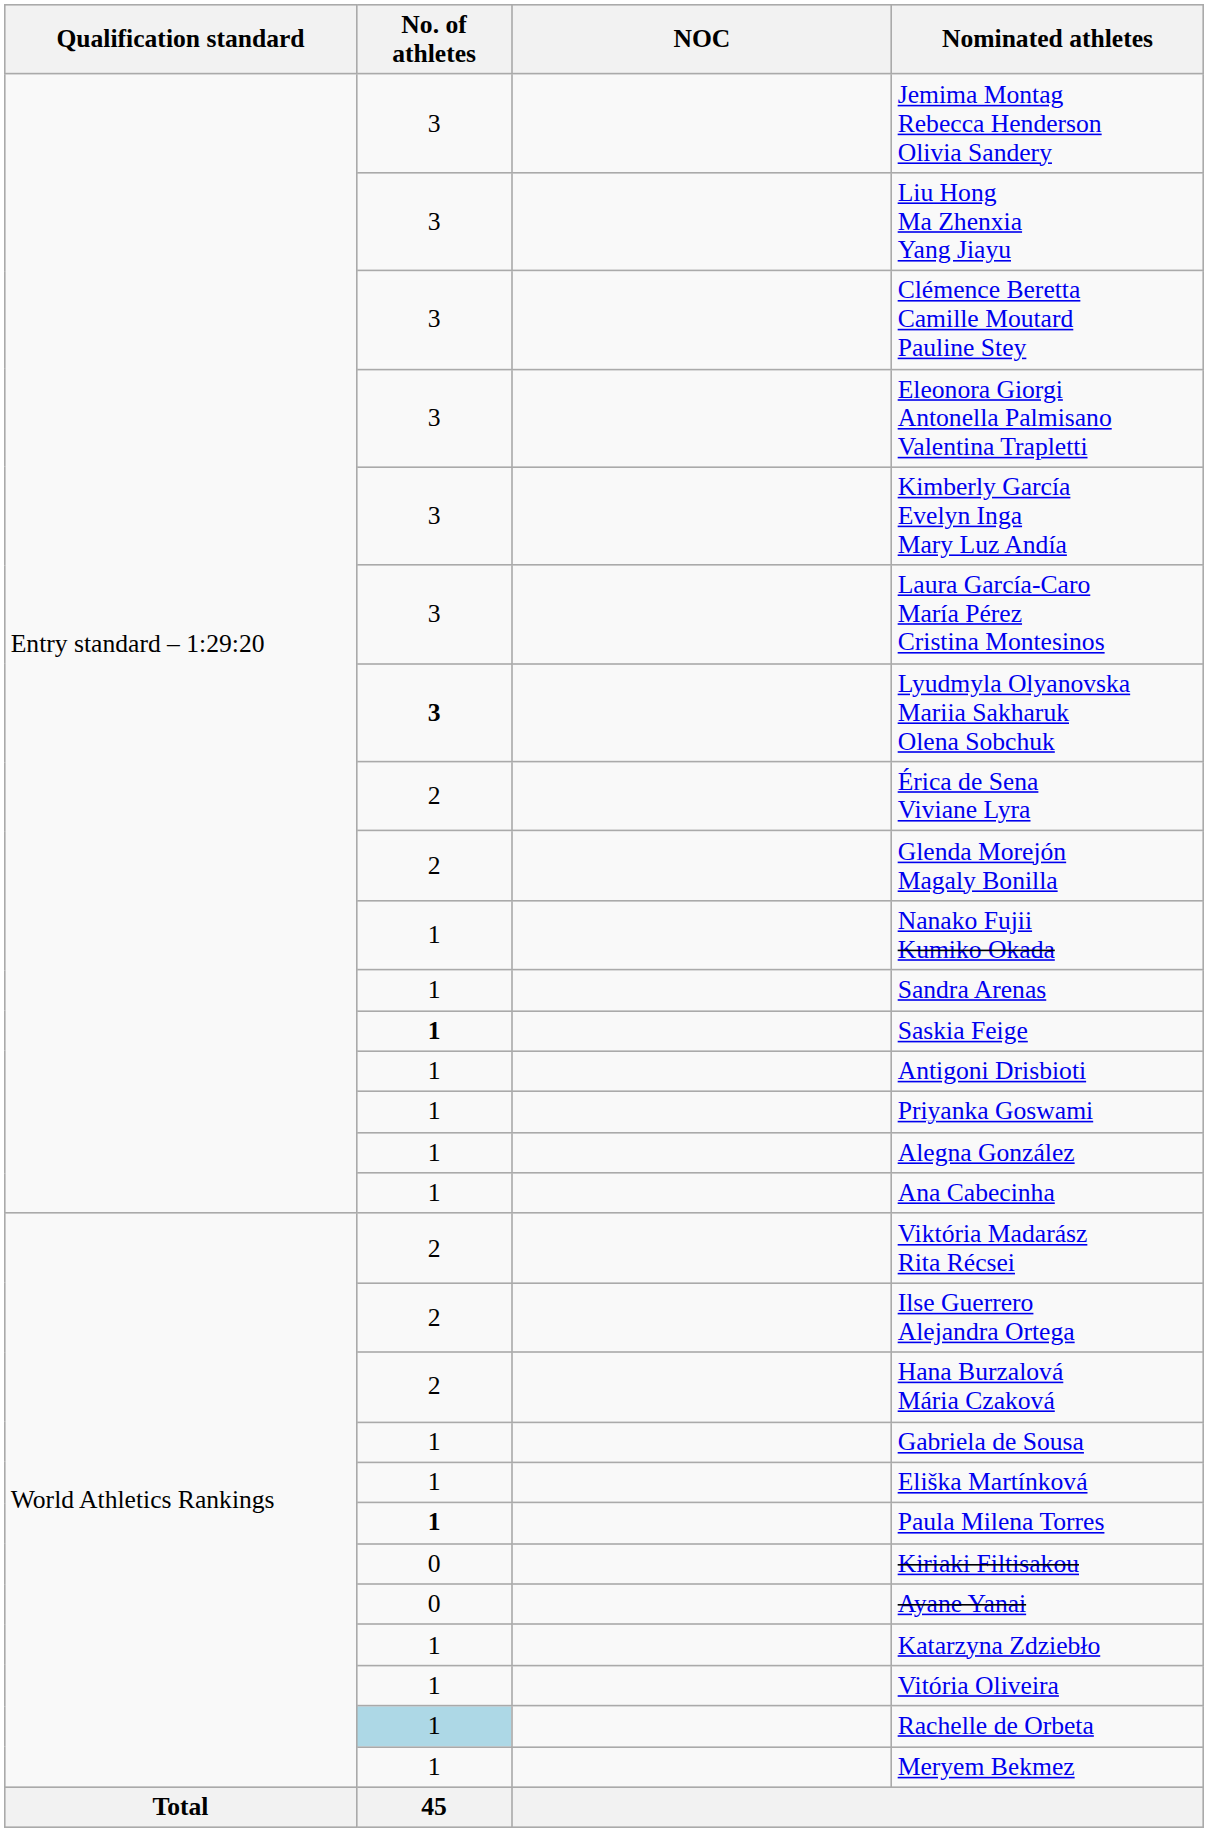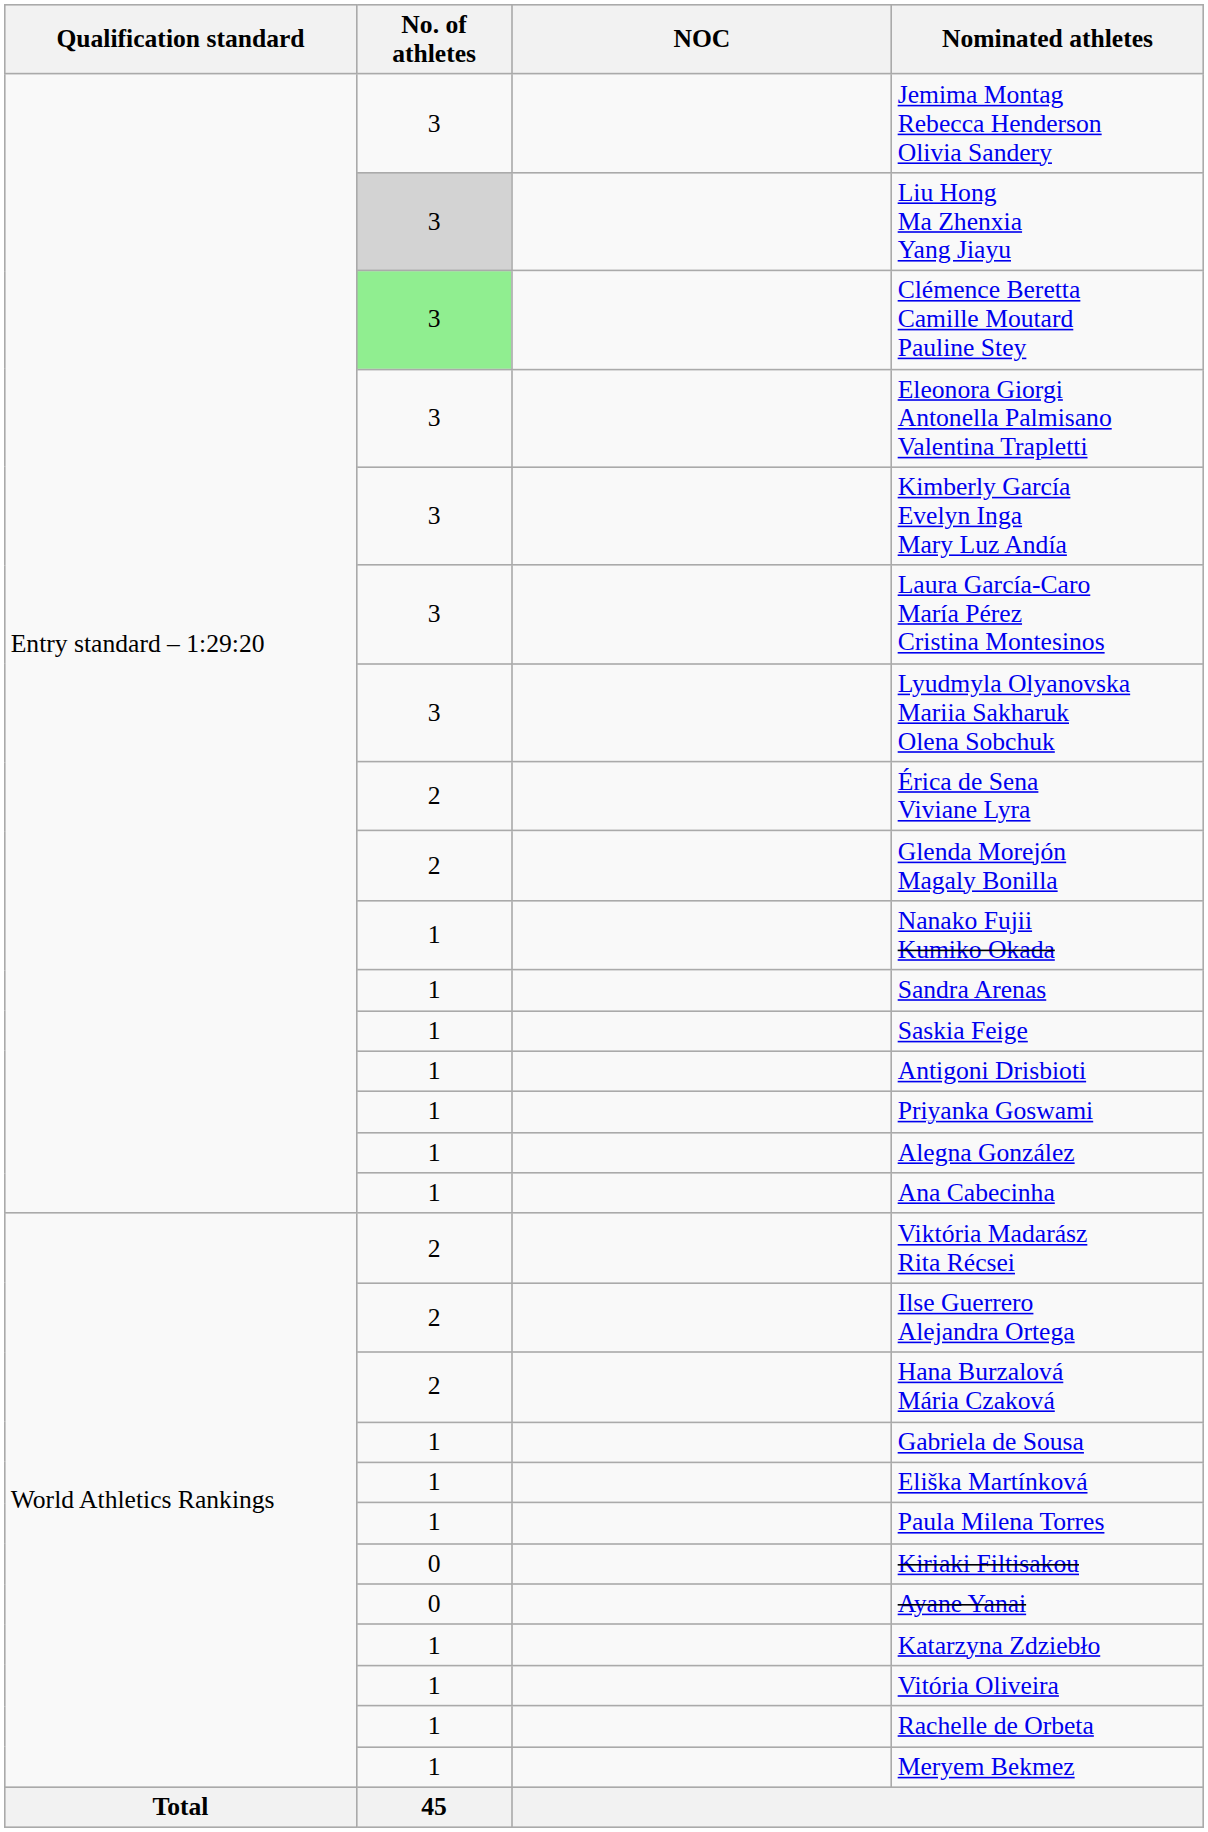Liu Hong Ma Zhenxia Yang Jiayu | No. of athletes: no background -> lightgrey background
Clémence Beretta Camille Moutard Pauline Stey | No. of athletes: no background -> lightgreen background
Lyudmyla Olyanovska Mariia Sakharuk Olena Sobchuk | No. of athletes: bold -> normal
Saskia Feige | No. of athletes: bold -> normal
Paula Milena Torres | No. of athletes: bold -> normal
Rachelle de Orbeta | No. of athletes: lightblue background -> no background
